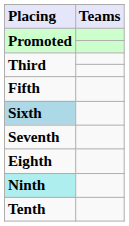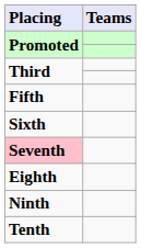Sixth | Placing: lightblue background -> no background
Seventh | Placing: no background -> pink background
Ninth | Placing: paleturquoise background -> no background
